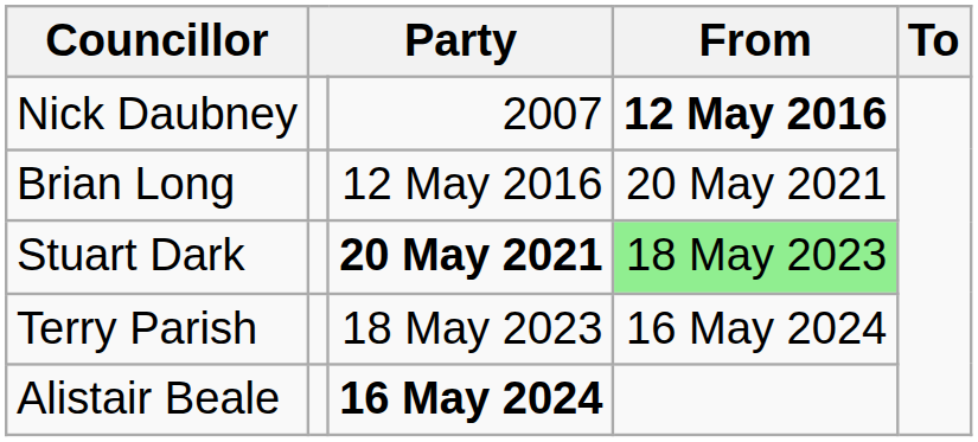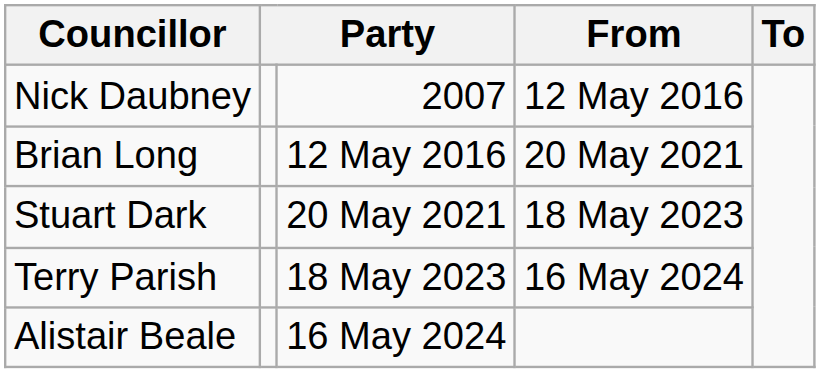Nick Daubney | From: bold -> normal
Stuart Dark | column 3: bold -> normal
Stuart Dark | From: lightgreen background -> no background
Alistair Beale | column 3: bold -> normal
